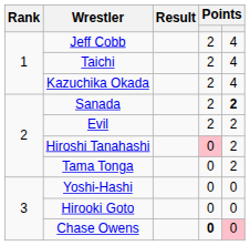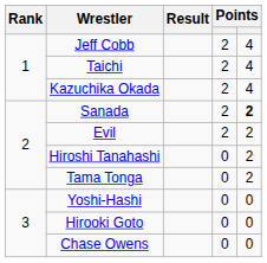Hiroshi Tanahashi | column 4: pink background -> no background
Chase Owens | column 4: bold -> normal
Chase Owens | column 5: pink background -> no background
